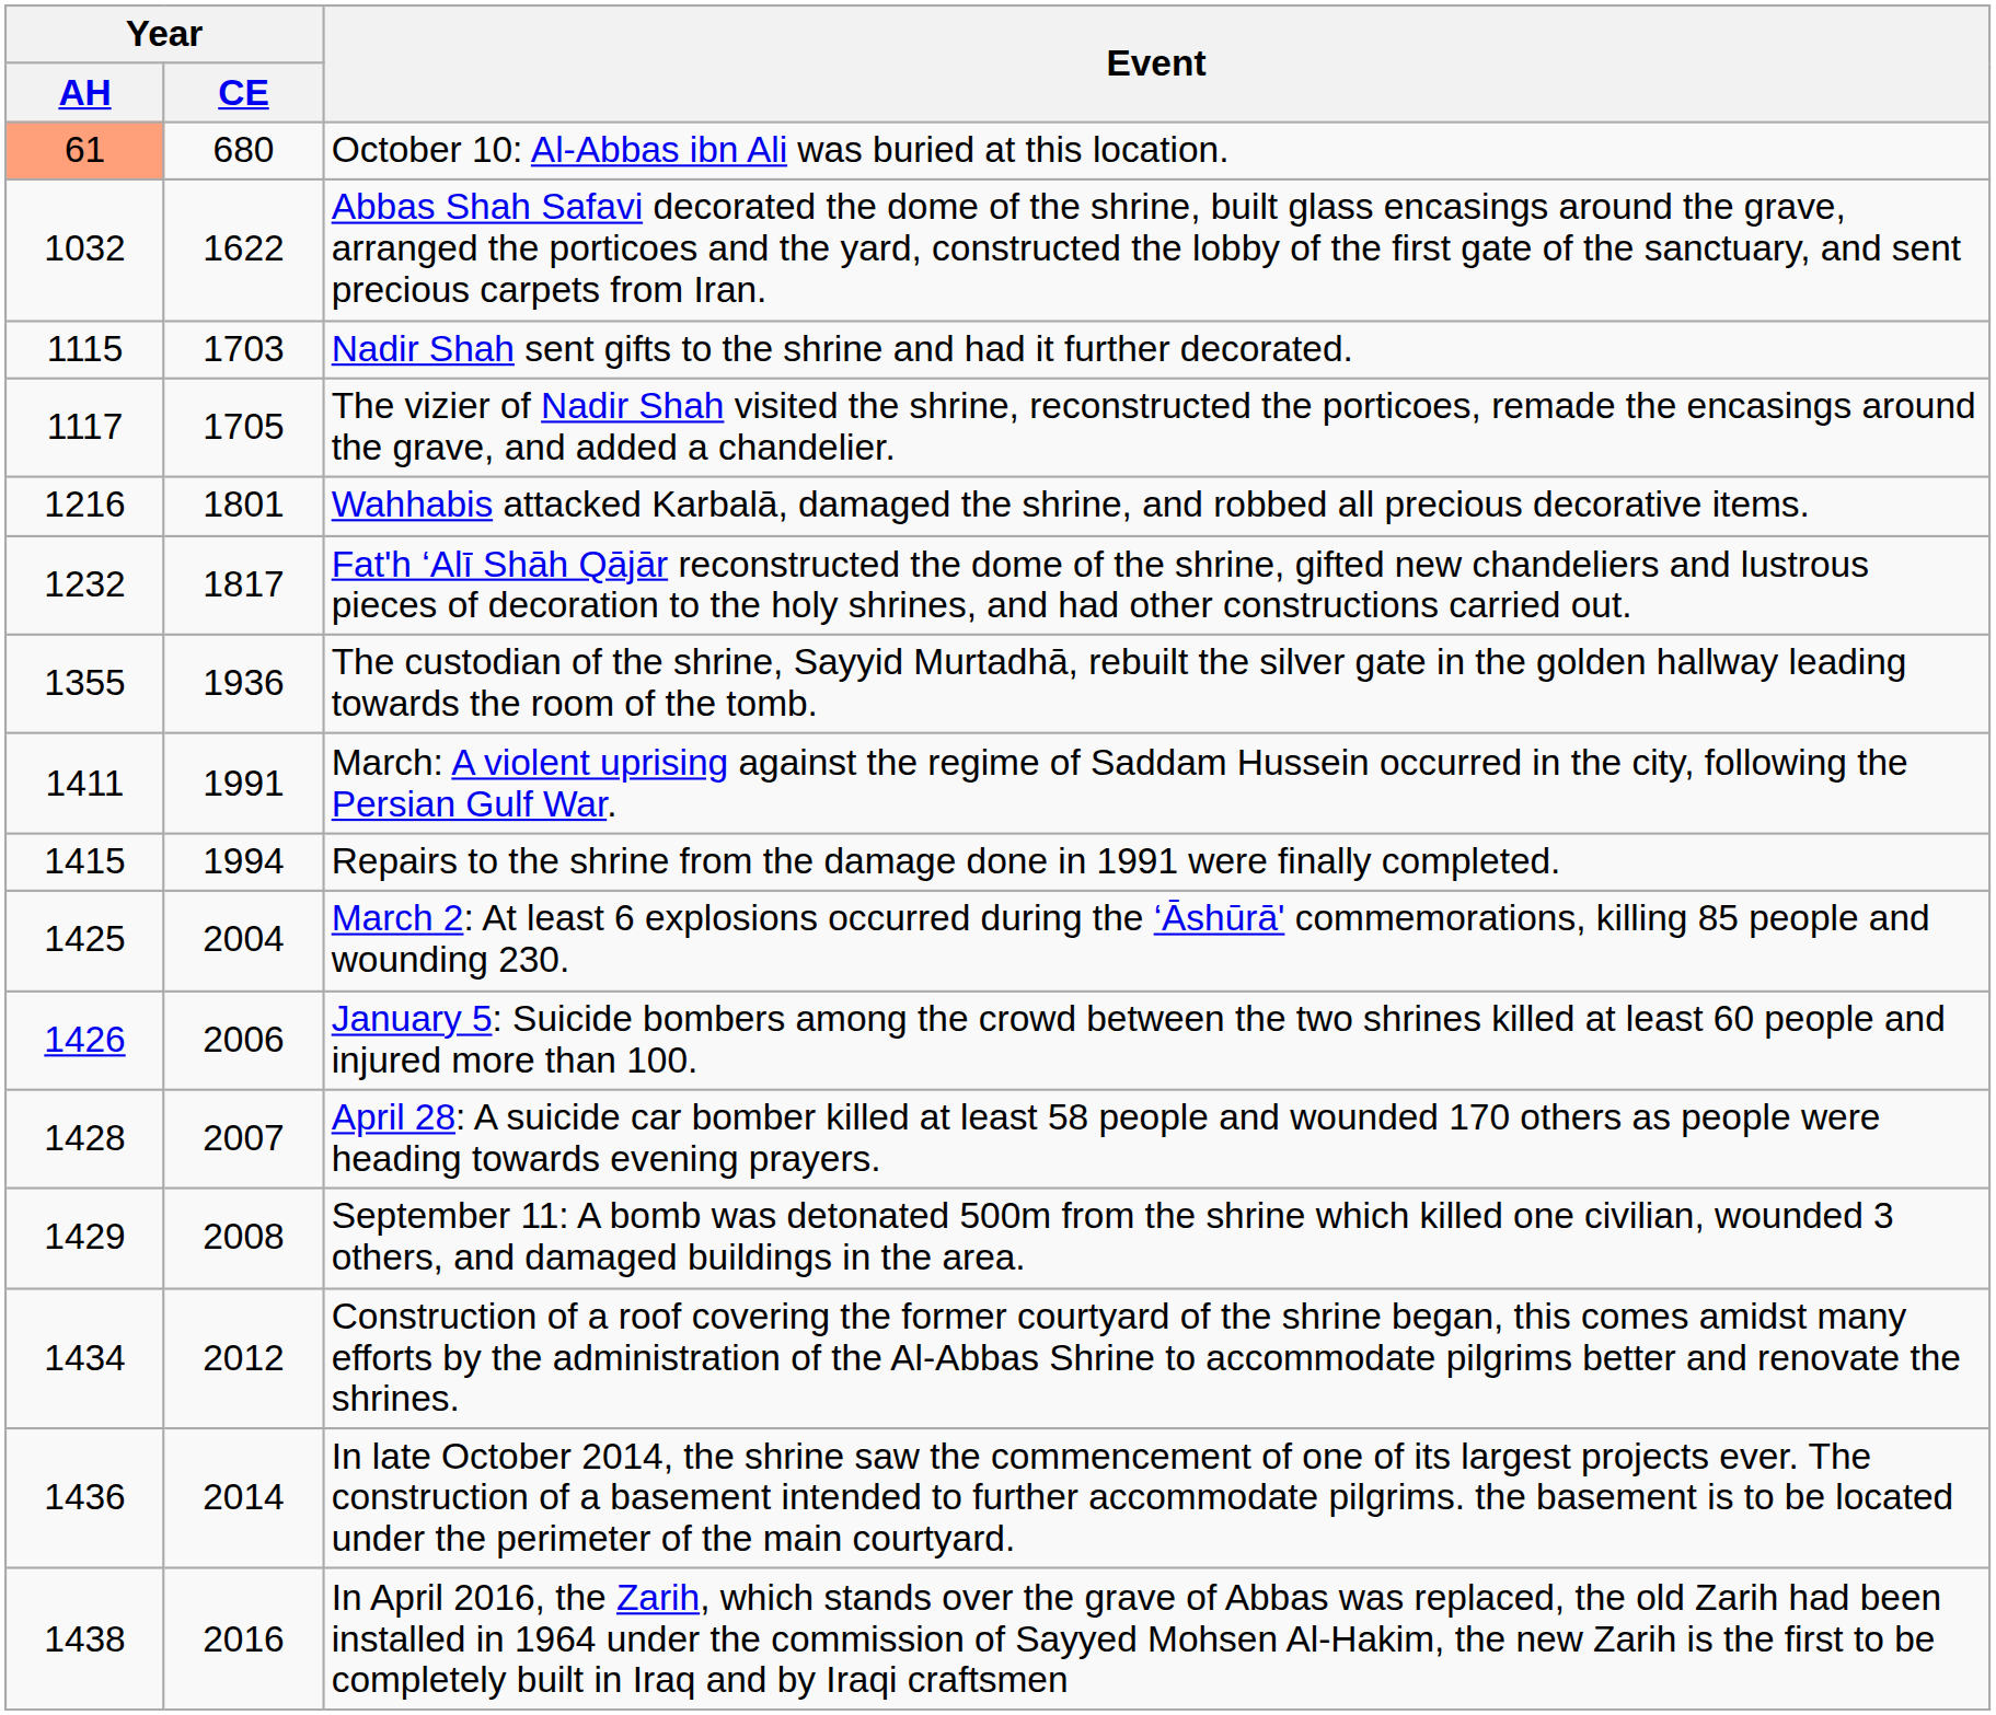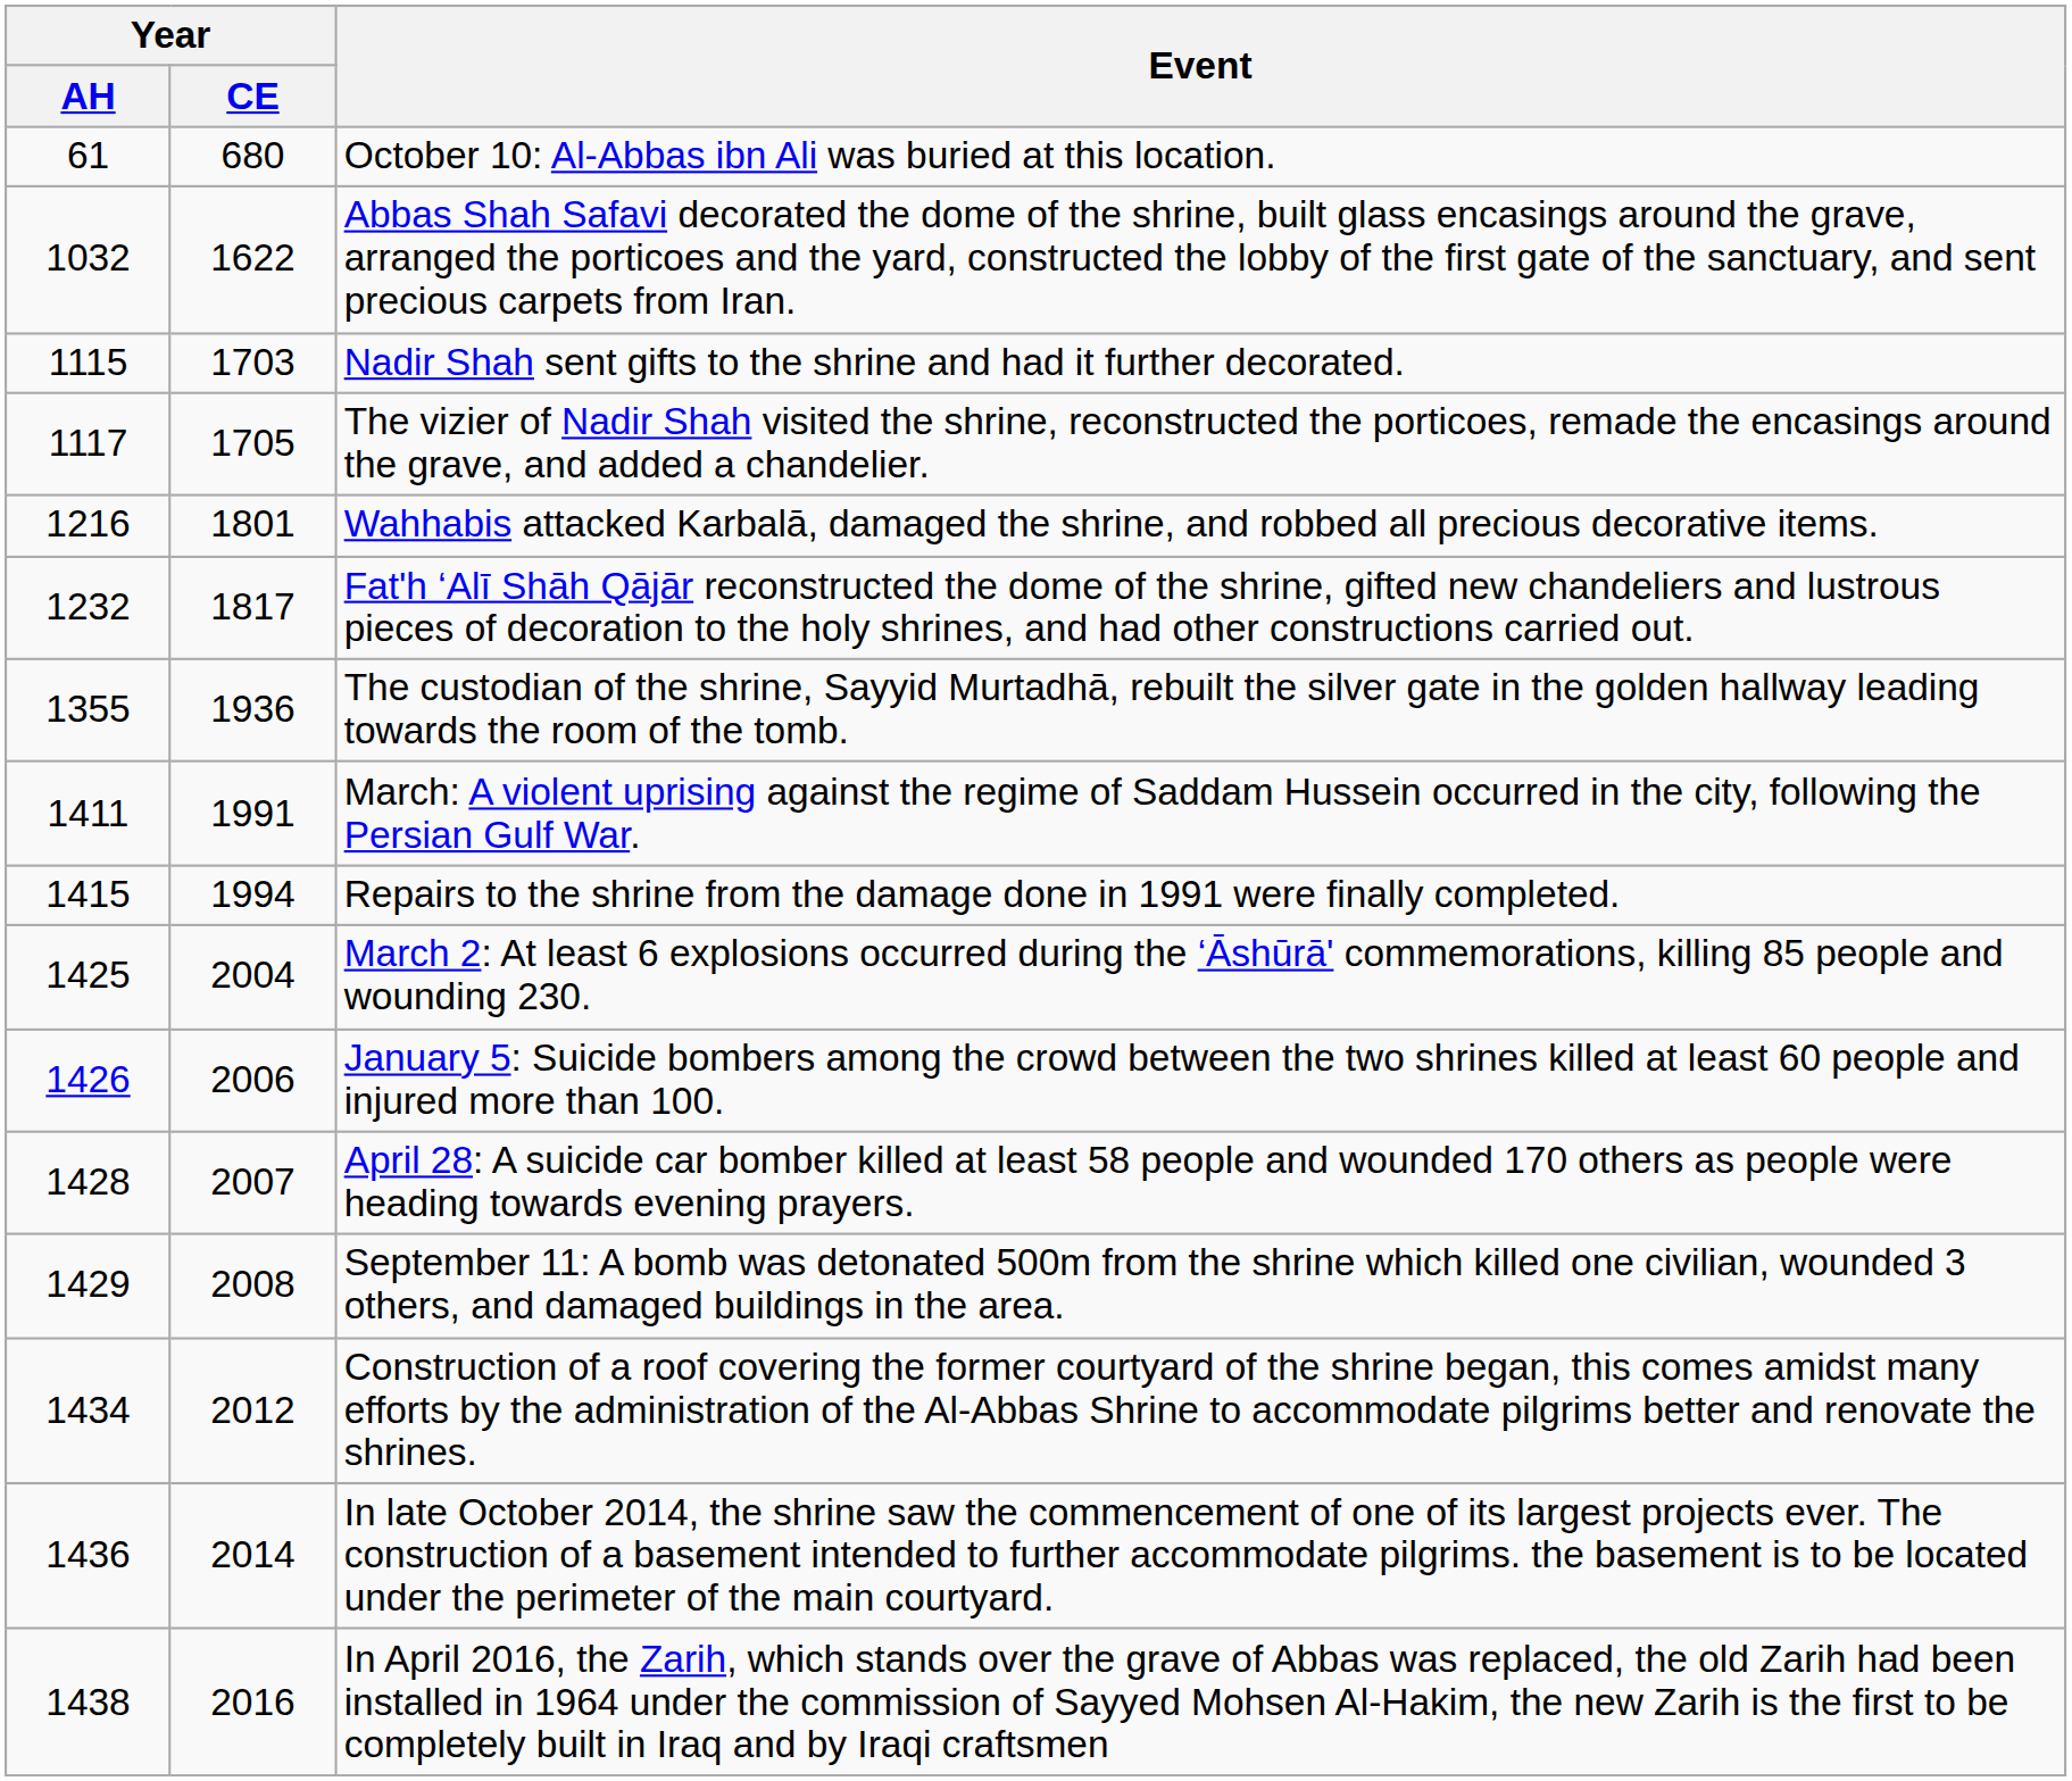October 10: Al-Abbas ibn Ali was buried at this location. | Year / AH: lightsalmon background -> no background
